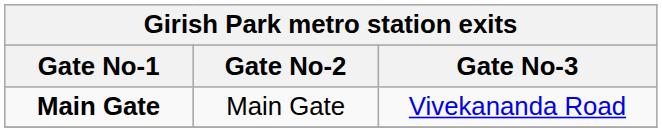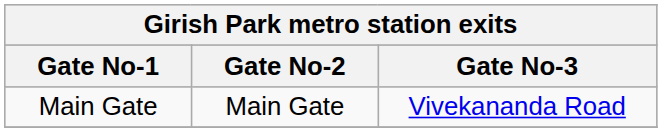row 3 | Gate No-1: bold -> normal
